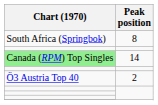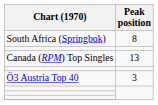row 4 | Chart (1970): lightgreen background -> no background
row 4 | Peak position: 14 -> 13
row 6 | Peak position: 2 -> 3
